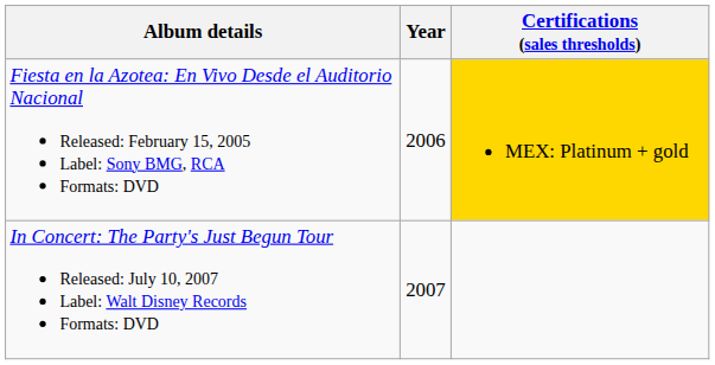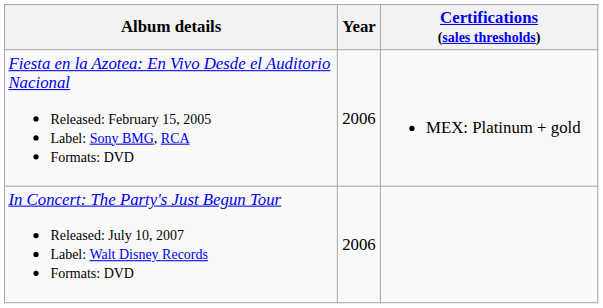row 2 | Certifications (sales thresholds): gold background -> no background
row 3 | Year: 2007 -> 2006
